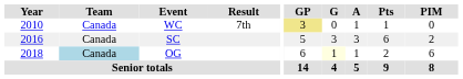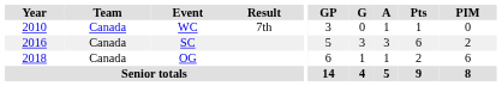WC | GP: khaki background -> no background
OG | Team: lightblue background -> no background
OG | G: lightyellow background -> no background
